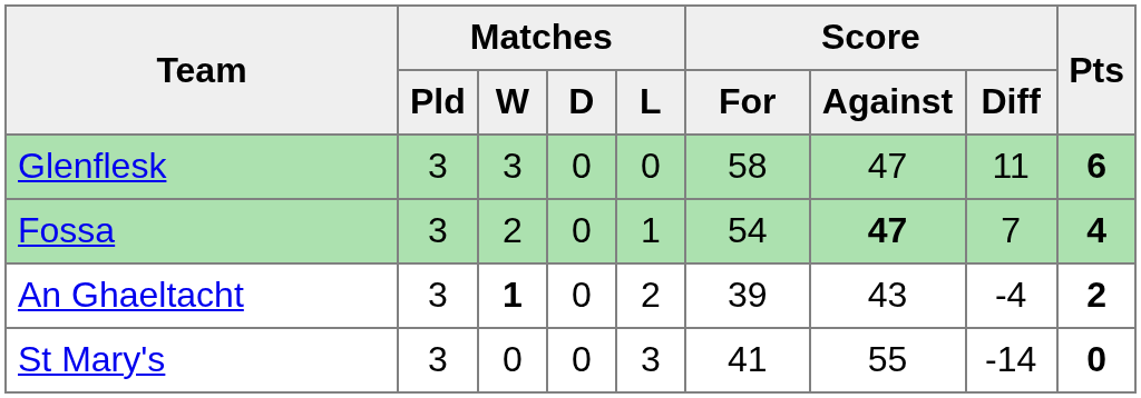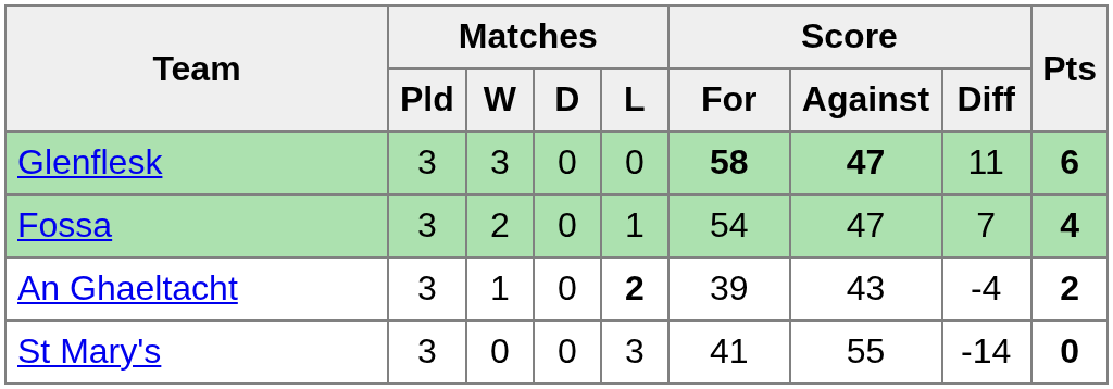Glenflesk | Score / For: normal -> bold
Glenflesk | Score / Against: normal -> bold
Fossa | Score / Against: bold -> normal
An Ghaeltacht | Matches / W: bold -> normal
An Ghaeltacht | Matches / L: normal -> bold
